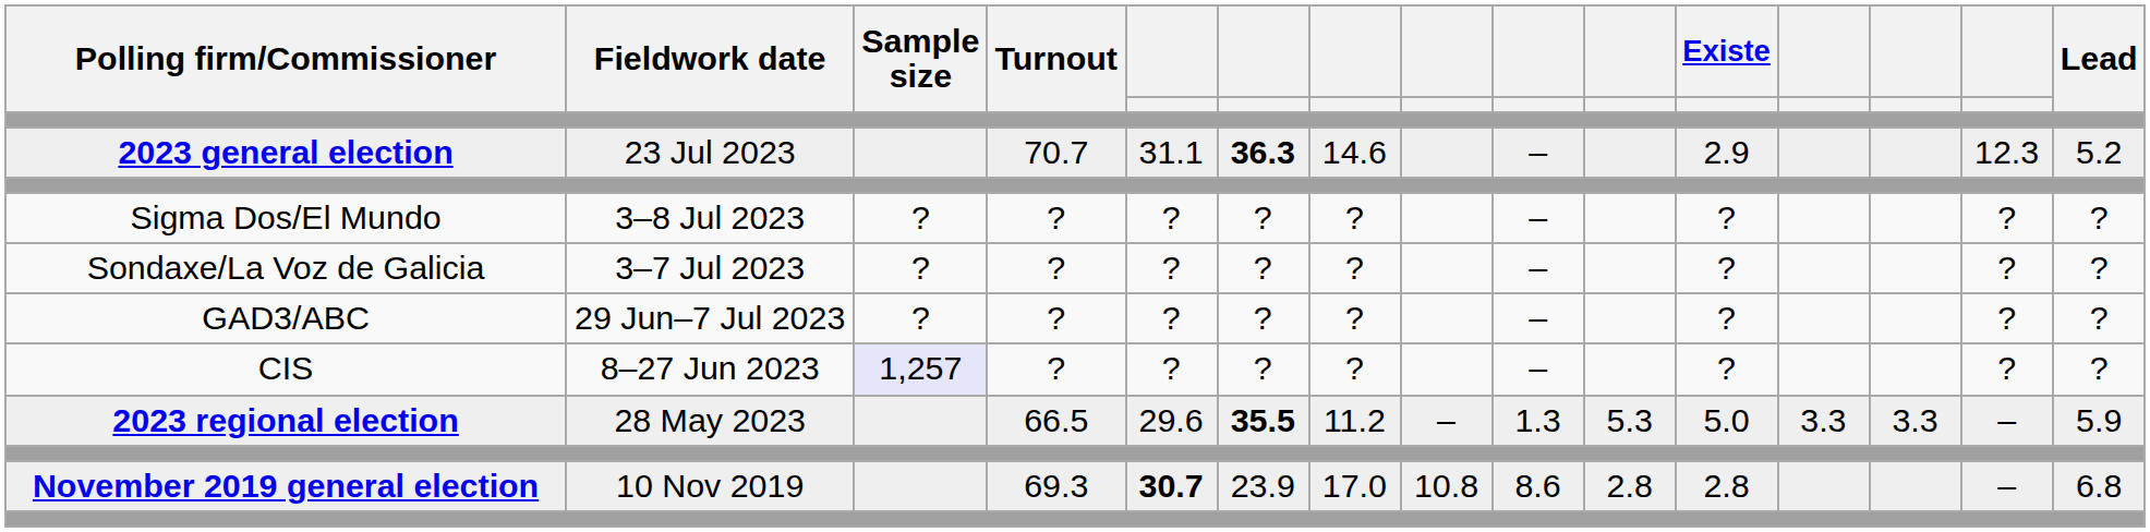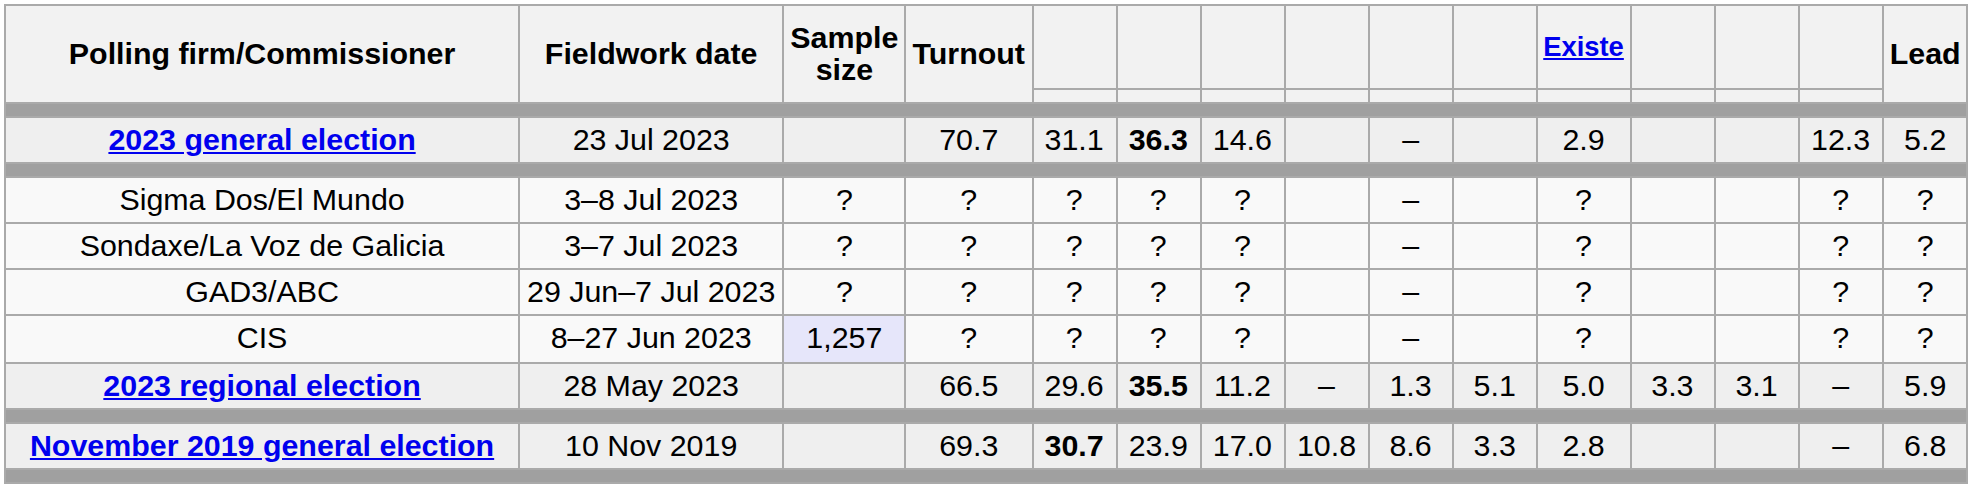2023 regional election | column 10: 5.3 -> 5.1
2023 regional election | column 13: 3.3 -> 3.1
November 2019 general election | column 10: 2.8 -> 3.3
